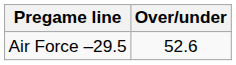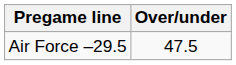Air Force –29.5 | Over/under: 52.6 -> 47.5
